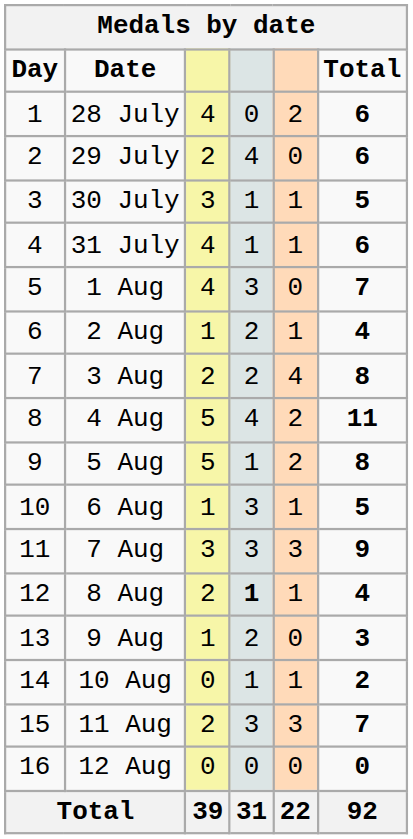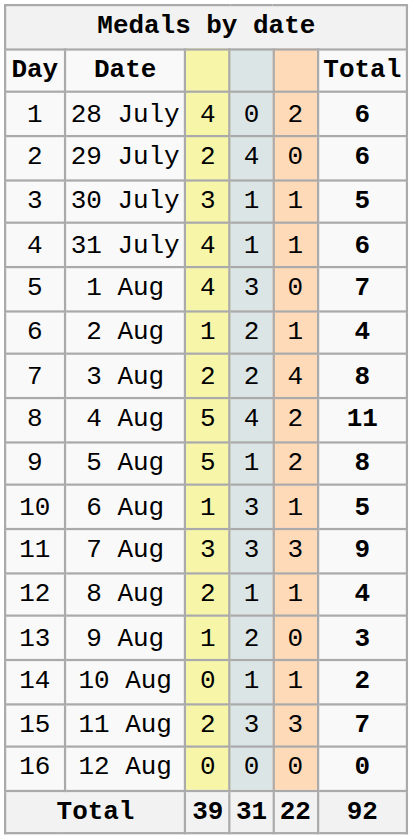8 Aug | column 4: bold -> normal
